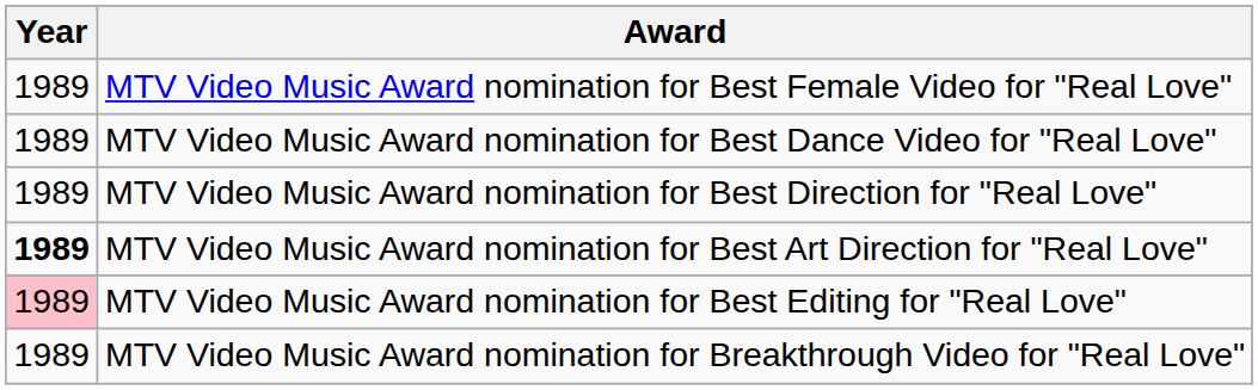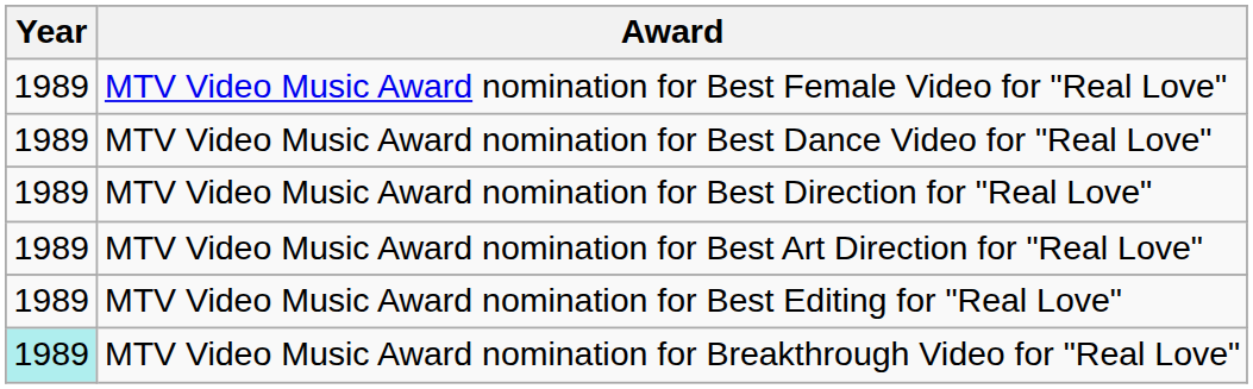row 5 | Year: bold -> normal
row 6 | Year: pink background -> no background
row 7 | Year: no background -> paleturquoise background
